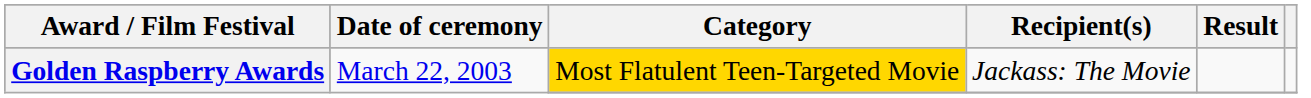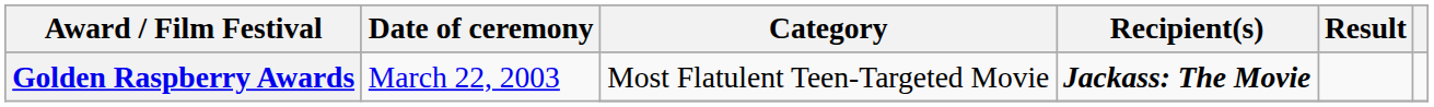row 2 | Category: gold background -> no background
row 2 | Recipient(s): normal -> bold
